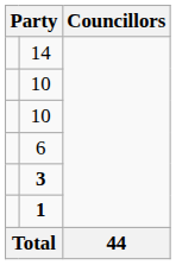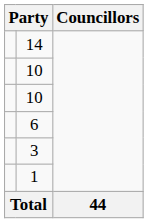3 | column 2: bold -> normal
1 | column 2: bold -> normal
